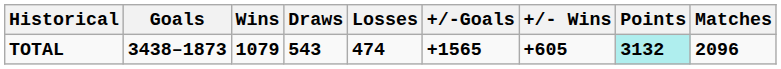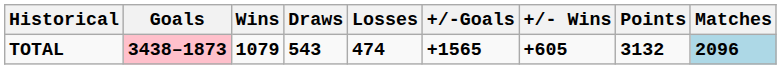row 2 | Goals: no background -> pink background
row 2 | Points: paleturquoise background -> no background
row 2 | Matches: no background -> lightblue background
